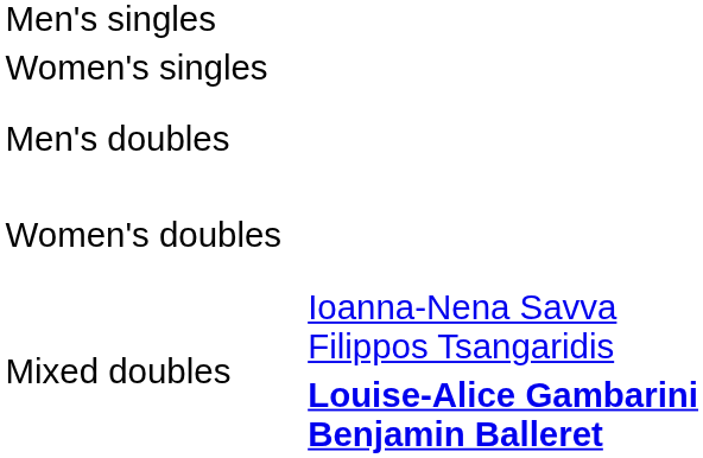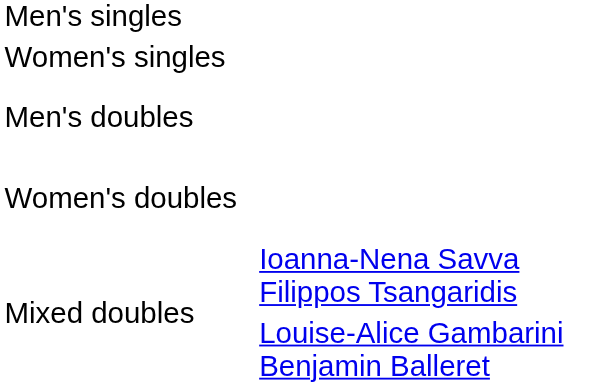Mixed doubles / Louise-Alice Gambarini Benjamin Balleret | column 2: bold -> normal
